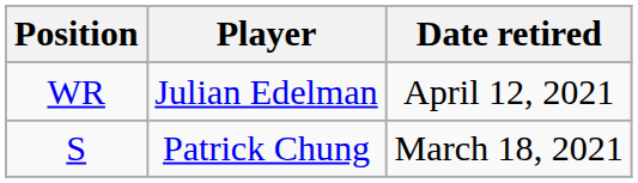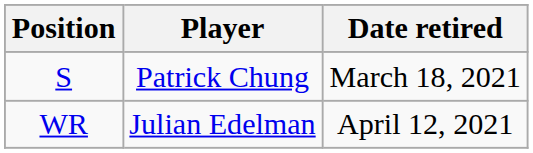rows swapped: S <-> WR
